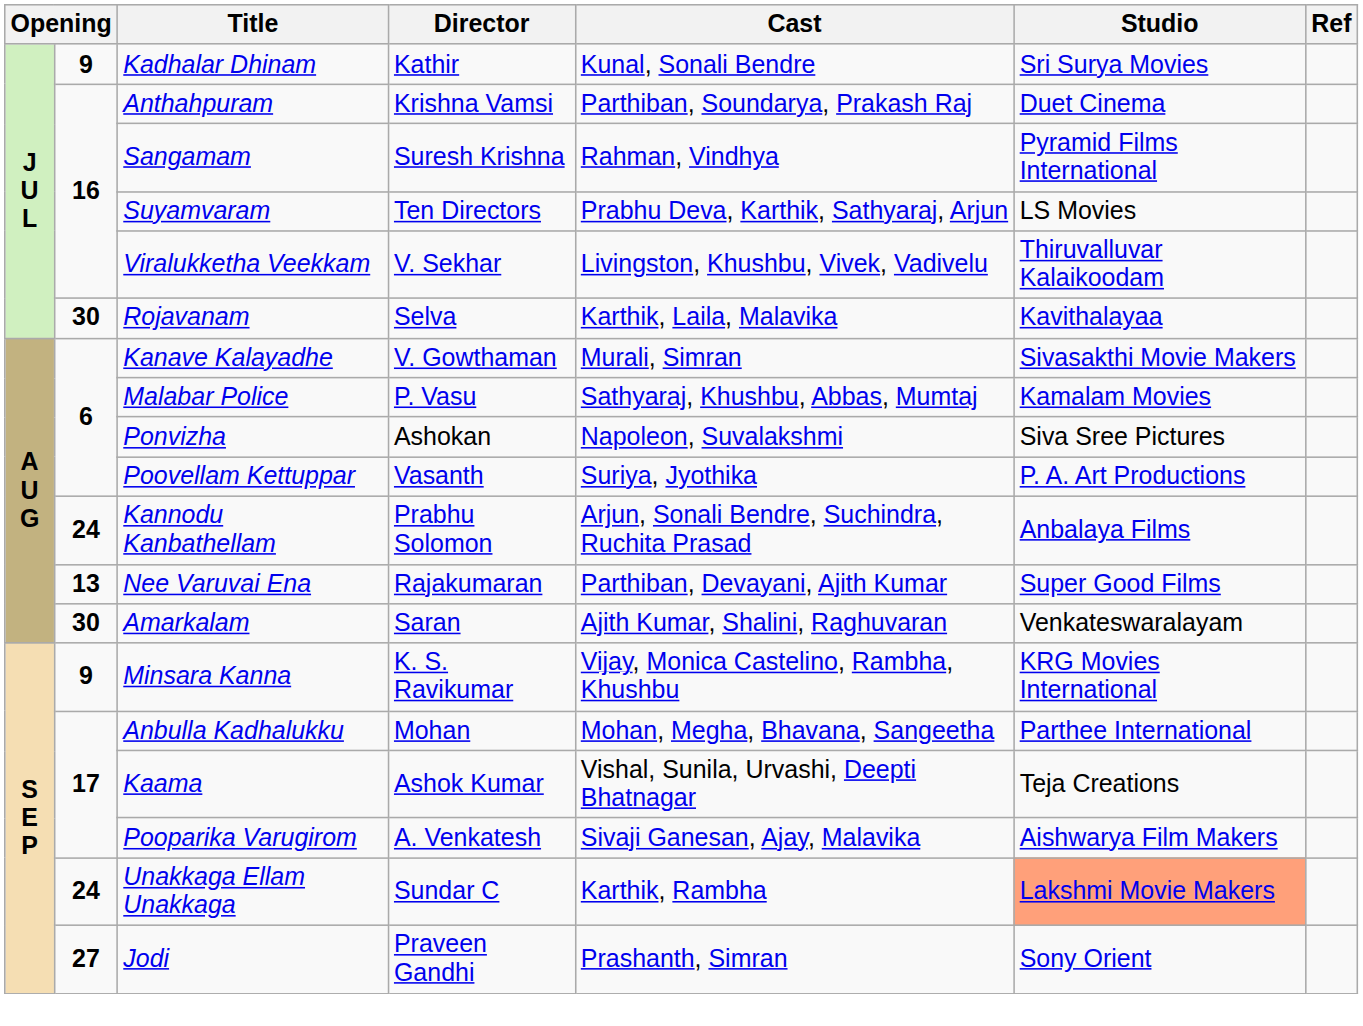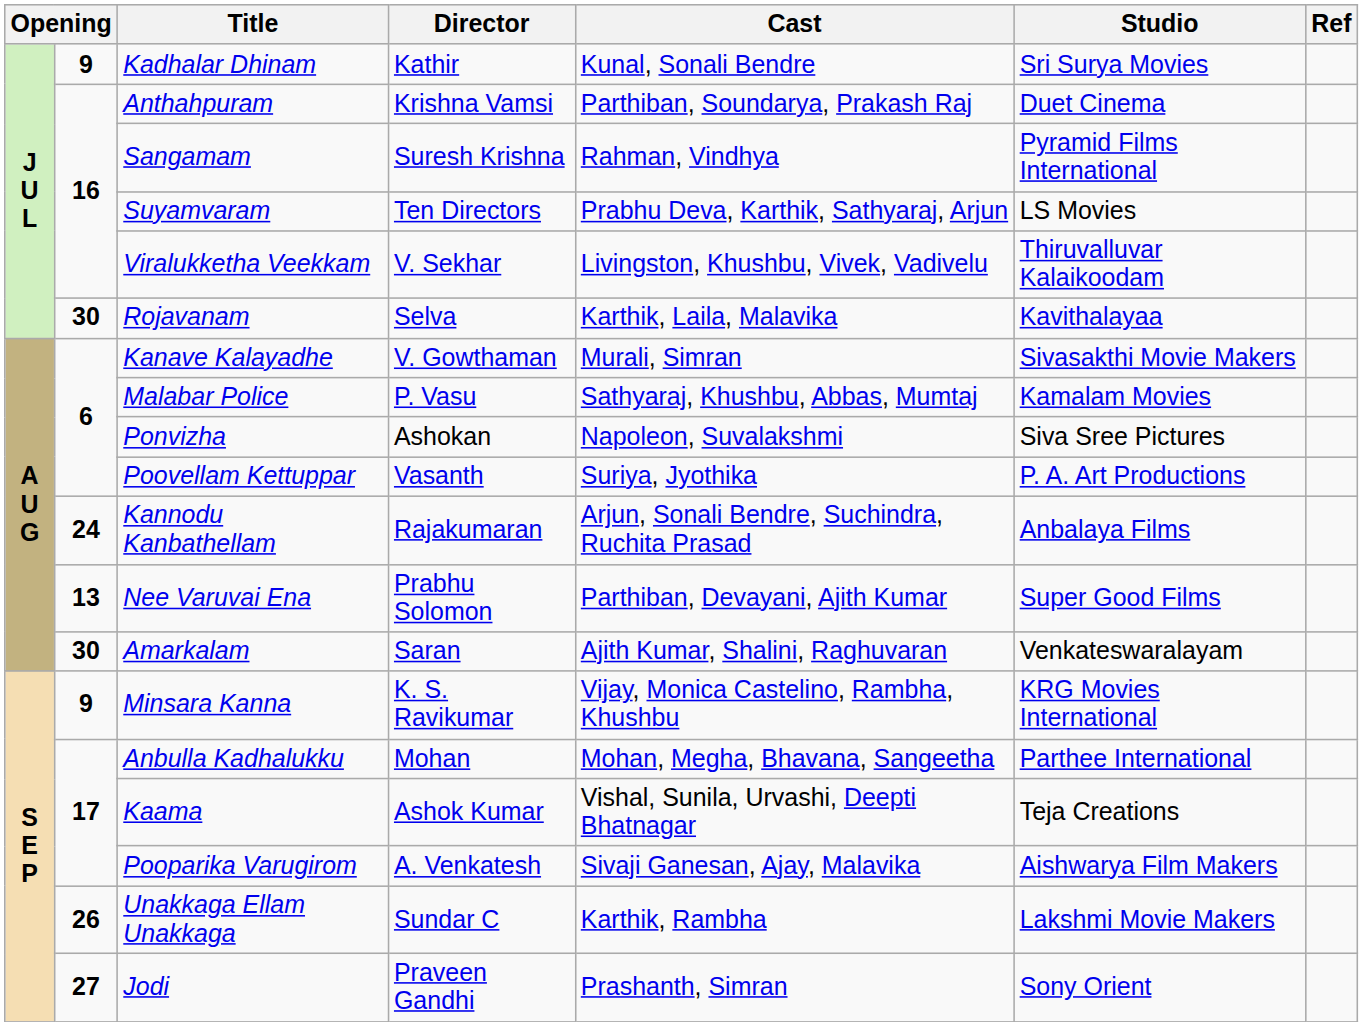Kannodu Kanbathellam | Director: Prabhu Solomon -> Rajakumaran
Nee Varuvai Ena | Director: Rajakumaran -> Prabhu Solomon
Unakkaga Ellam Unakkaga | column 2: 24 -> 26
Unakkaga Ellam Unakkaga | Studio: lightsalmon background -> no background
